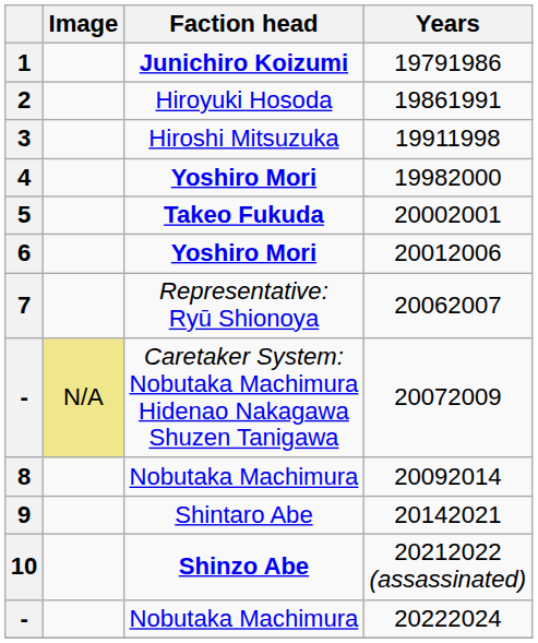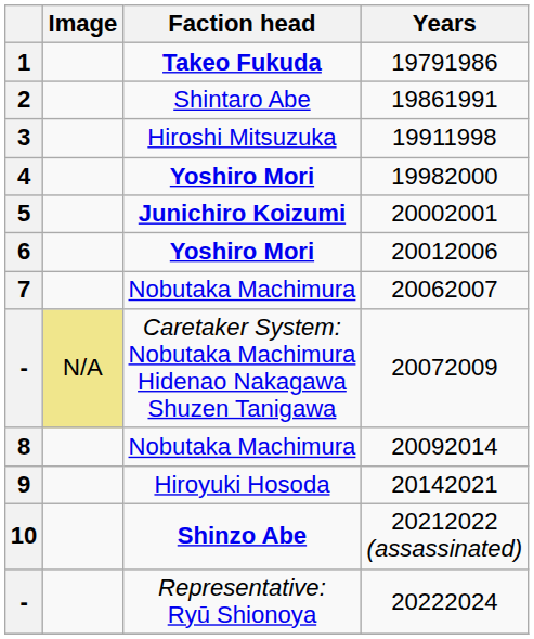1 | Faction head: Junichiro Koizumi -> Takeo Fukuda
2 | Faction head: Hiroyuki Hosoda -> Shintaro Abe
5 | Faction head: Takeo Fukuda -> Junichiro Koizumi
7 | Faction head: Representative: Ryū Shionoya -> Nobutaka Machimura
9 | Faction head: Shintaro Abe -> Hiroyuki Hosoda
- / 20222024 | Faction head: Nobutaka Machimura -> Representative: Ryū Shionoya
